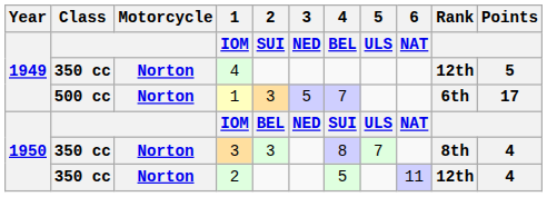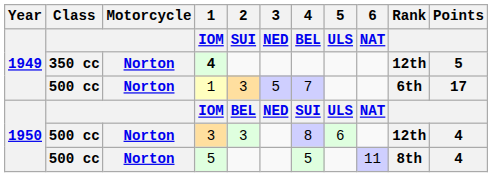row 3 | 1 / IOM: normal -> bold
row 6 | Class: 350 cc -> 500 cc
row 6 | 5 / ULS: 7 -> 6
row 6 | Rank: 8th -> 12th
row 7 | Class: 350 cc -> 500 cc
row 7 | 1 / IOM: 2 -> 5
row 7 | Rank: 12th -> 8th
